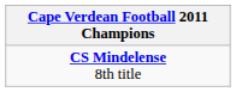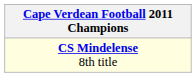row 2 | column 1: no background -> lightyellow background
